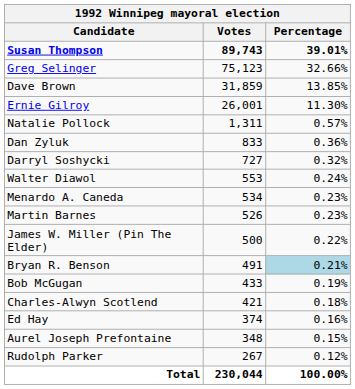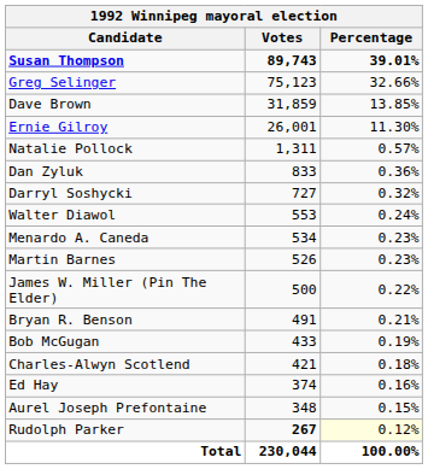Bryan R. Benson | Percentage: lightblue background -> no background
Rudolph Parker | Votes: normal -> bold
Rudolph Parker | Percentage: no background -> lightyellow background
